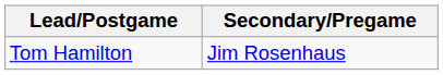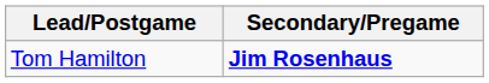Tom Hamilton | Secondary/Pregame: normal -> bold
